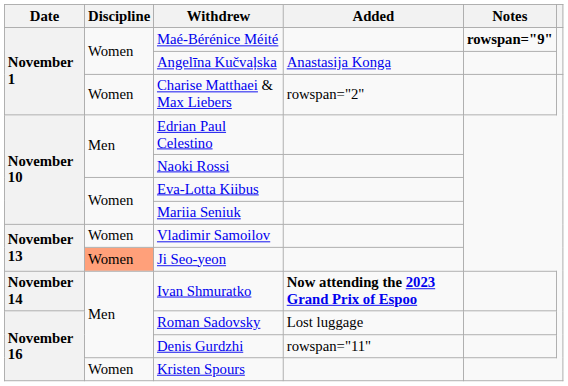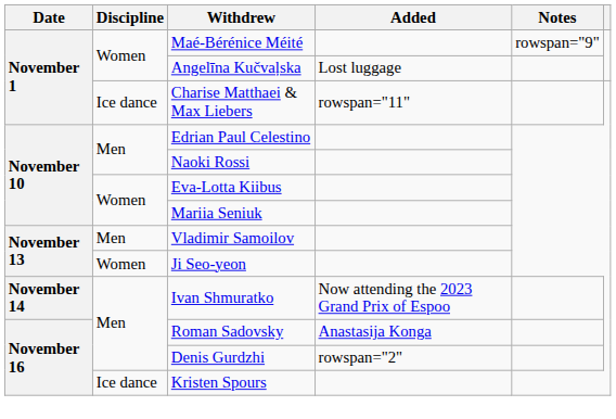Maé-Bérénice Méité | Notes: bold -> normal
Angelīna Kučvaļska | Added: Anastasija Konga -> Lost luggage
Charise Matthaei & Max Liebers | Discipline: Women -> Ice dance
Charise Matthaei & Max Liebers | Added: rowspan="2" -> rowspan="11"
Vladimir Samoilov | Discipline: Women -> Men
Ji Seo-yeon | Discipline: lightsalmon background -> no background
Ivan Shmuratko | Added: bold -> normal
Roman Sadovsky | Added: Lost luggage -> Anastasija Konga
Denis Gurdzhi | Added: rowspan="11" -> rowspan="2"
Kristen Spours | Discipline: Women -> Ice dance
